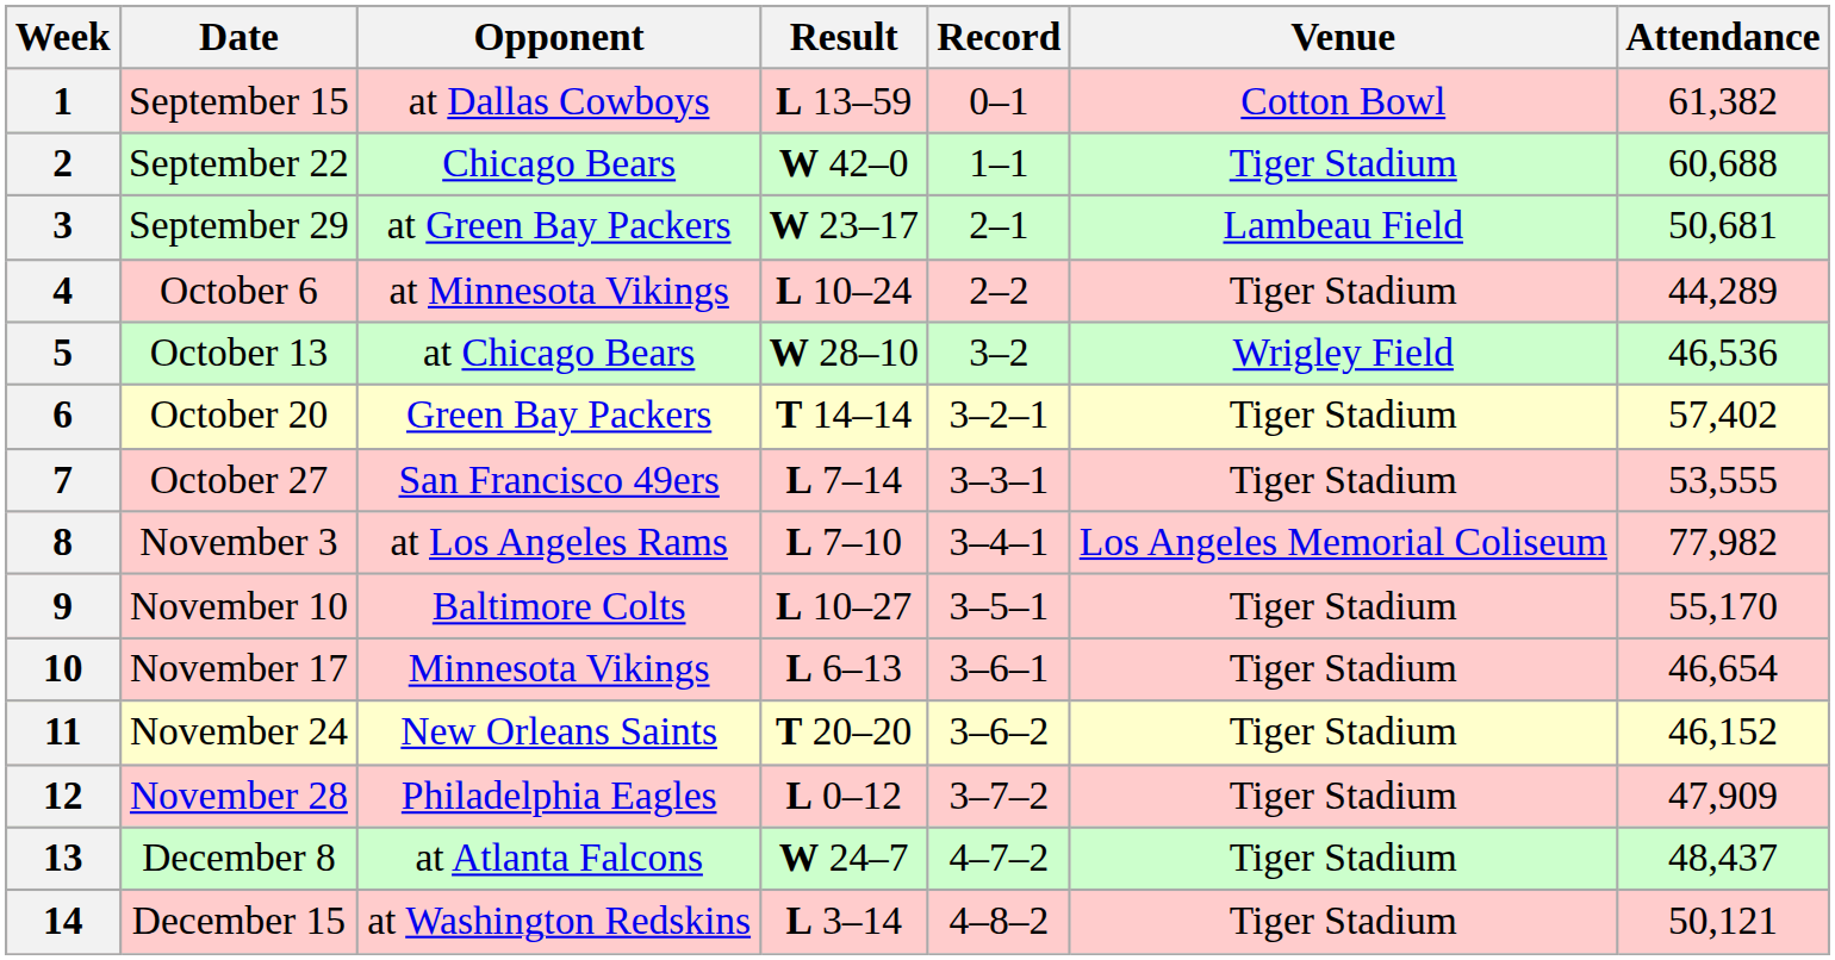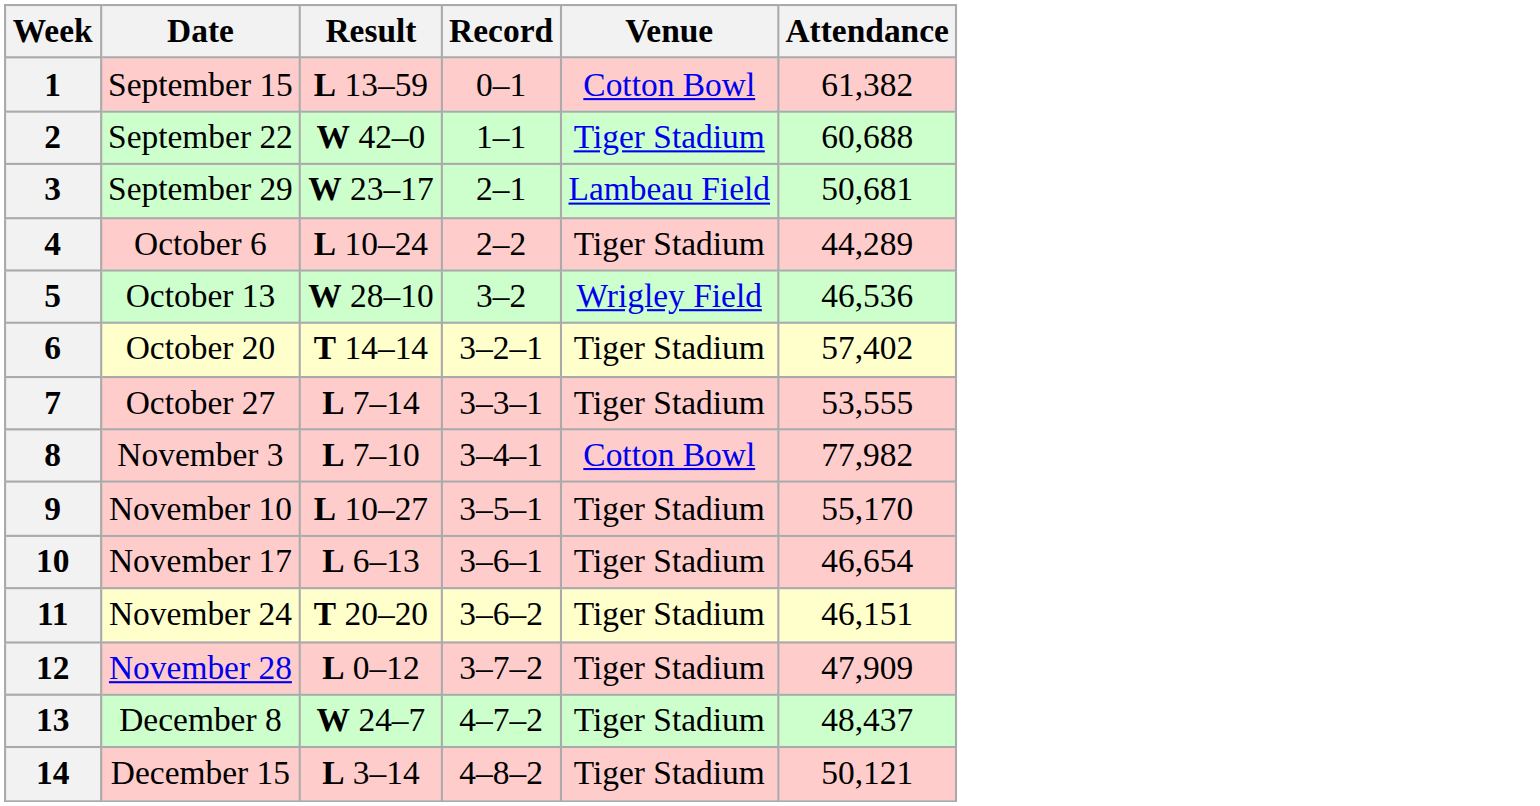- column: Opponent | at Dallas Cowboys | Chicago Bears | at Green Bay Packers | at Minnesota Vikings | at Chicago Bears | Green Bay Packers | San Francisco 49ers | at Los Angeles Rams | Baltimore Colts | Minnesota Vikings | New Orleans Saints | Philadelphia Eagles | at Atlanta Falcons | at Washington Redskins
8 | Venue: Los Angeles Memorial Coliseum -> Cotton Bowl
11 | Attendance: 46,152 -> 46,151
